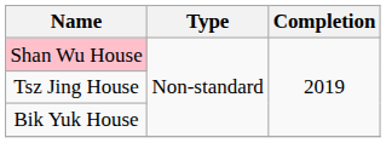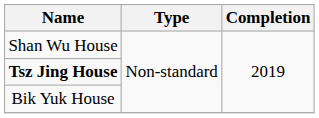Shan Wu House | Name: pink background -> no background
Tsz Jing House | Name: normal -> bold
